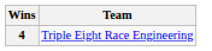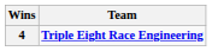4 | Team: normal -> bold
